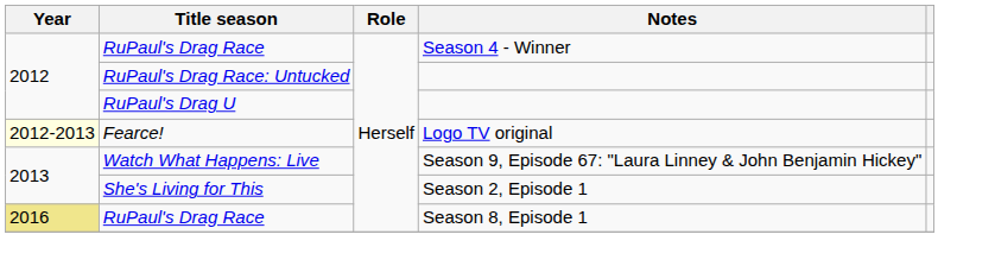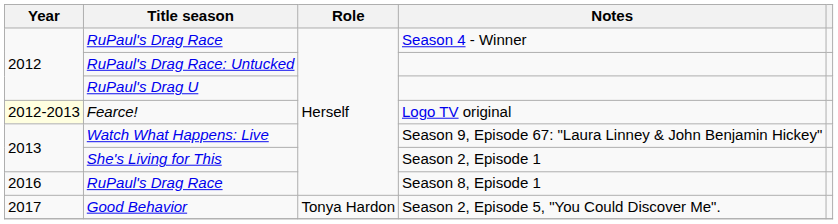RuPaul's Drag Race / Season 8, Episode 1 | Year: khaki background -> no background
+ row: 2017 | Good Behavior | Tonya Hardon | Season 2, Episode 5, "You Could Discover Me".
